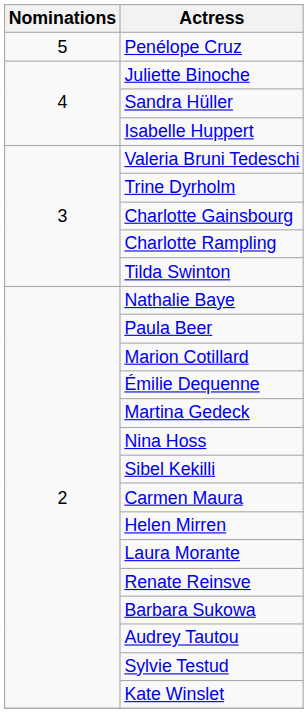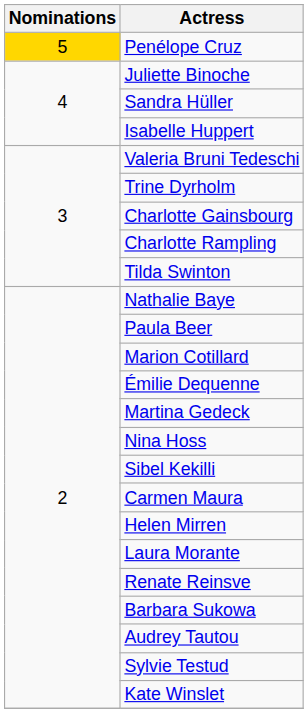Penélope Cruz | Nominations: no background -> gold background
